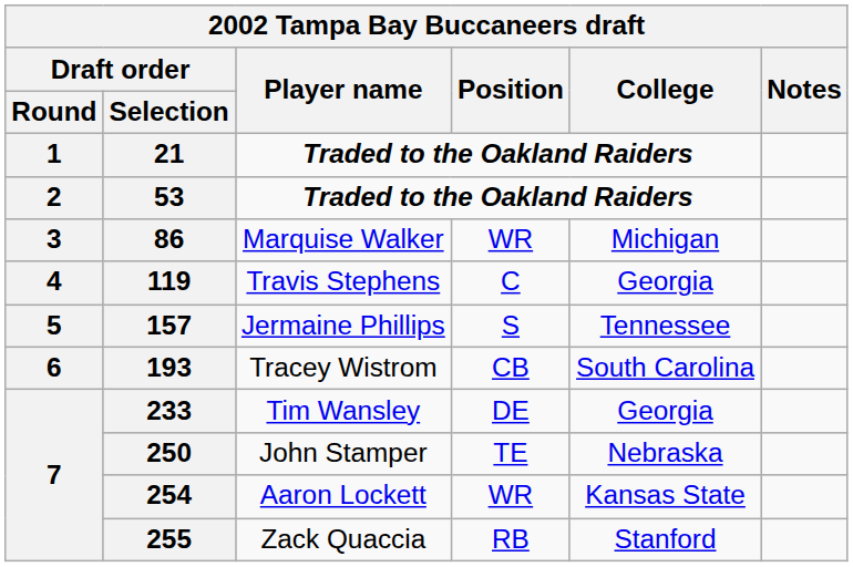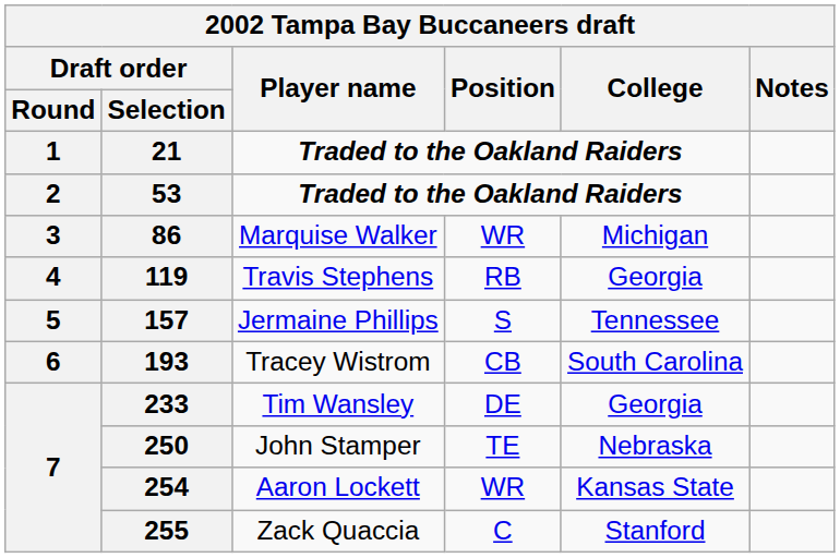119 | Position: C -> RB
255 | Position: RB -> C
